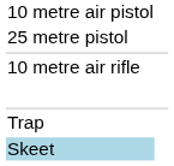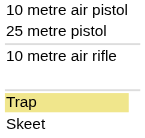Trap | column 1: no background -> khaki background
Skeet | column 1: lightblue background -> no background
